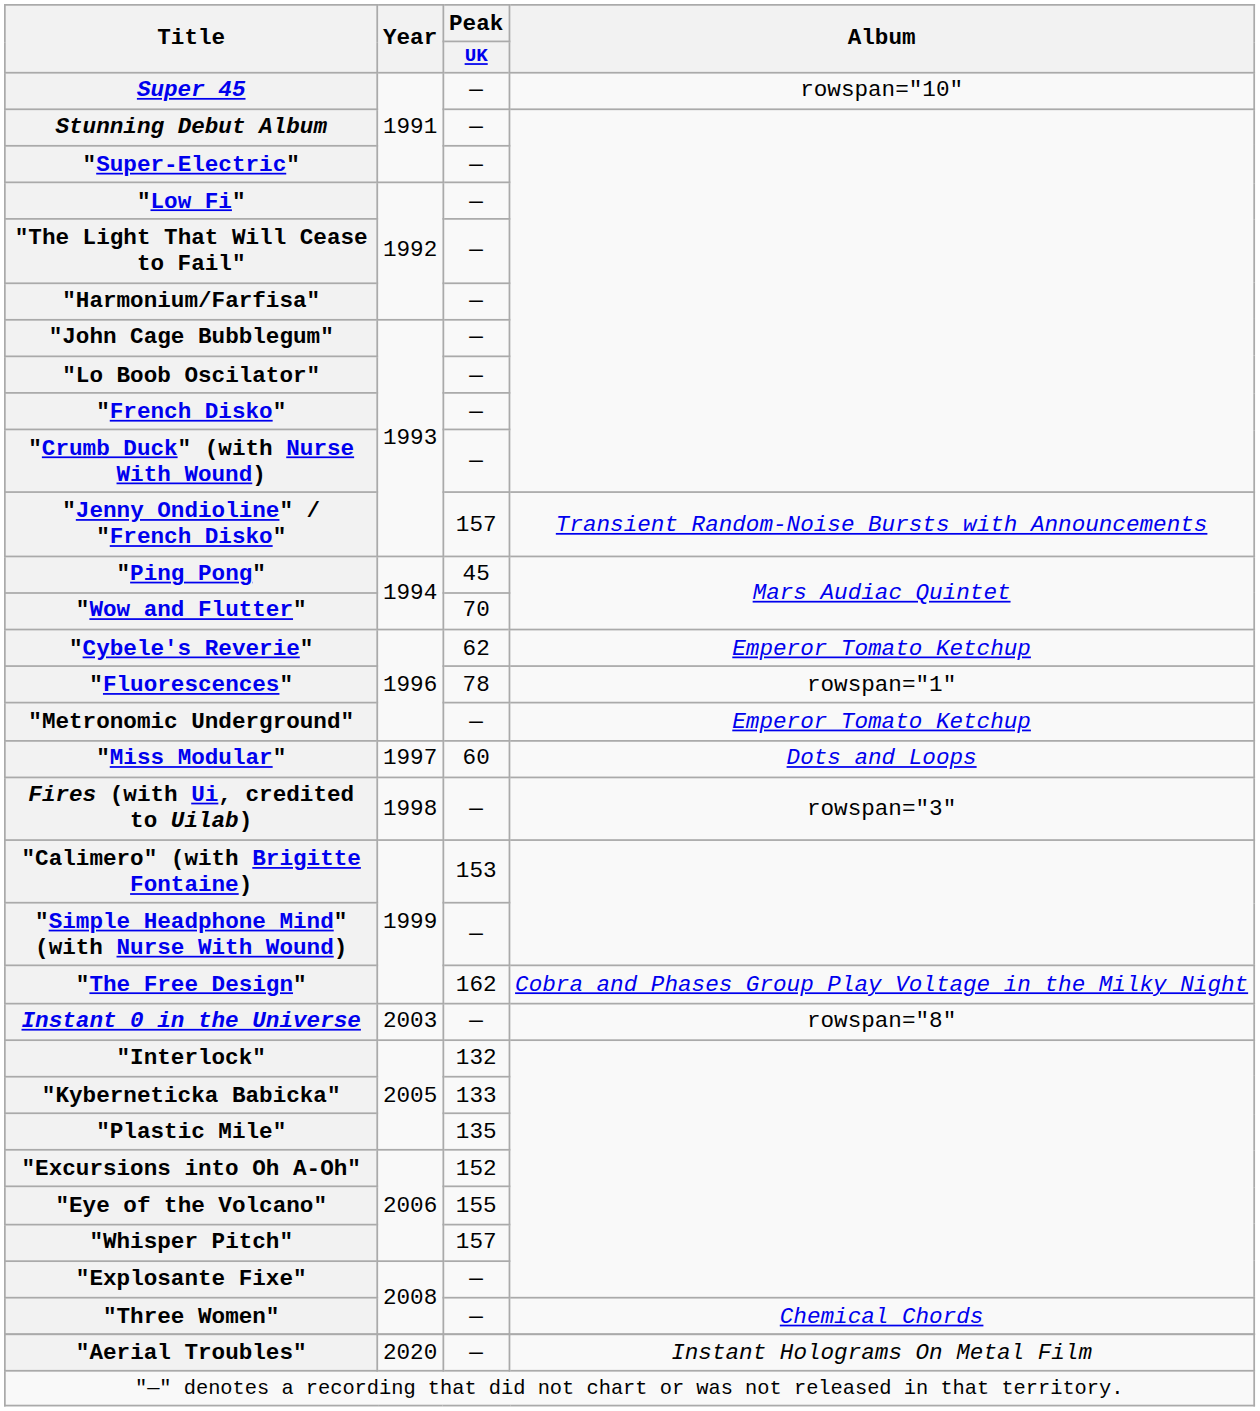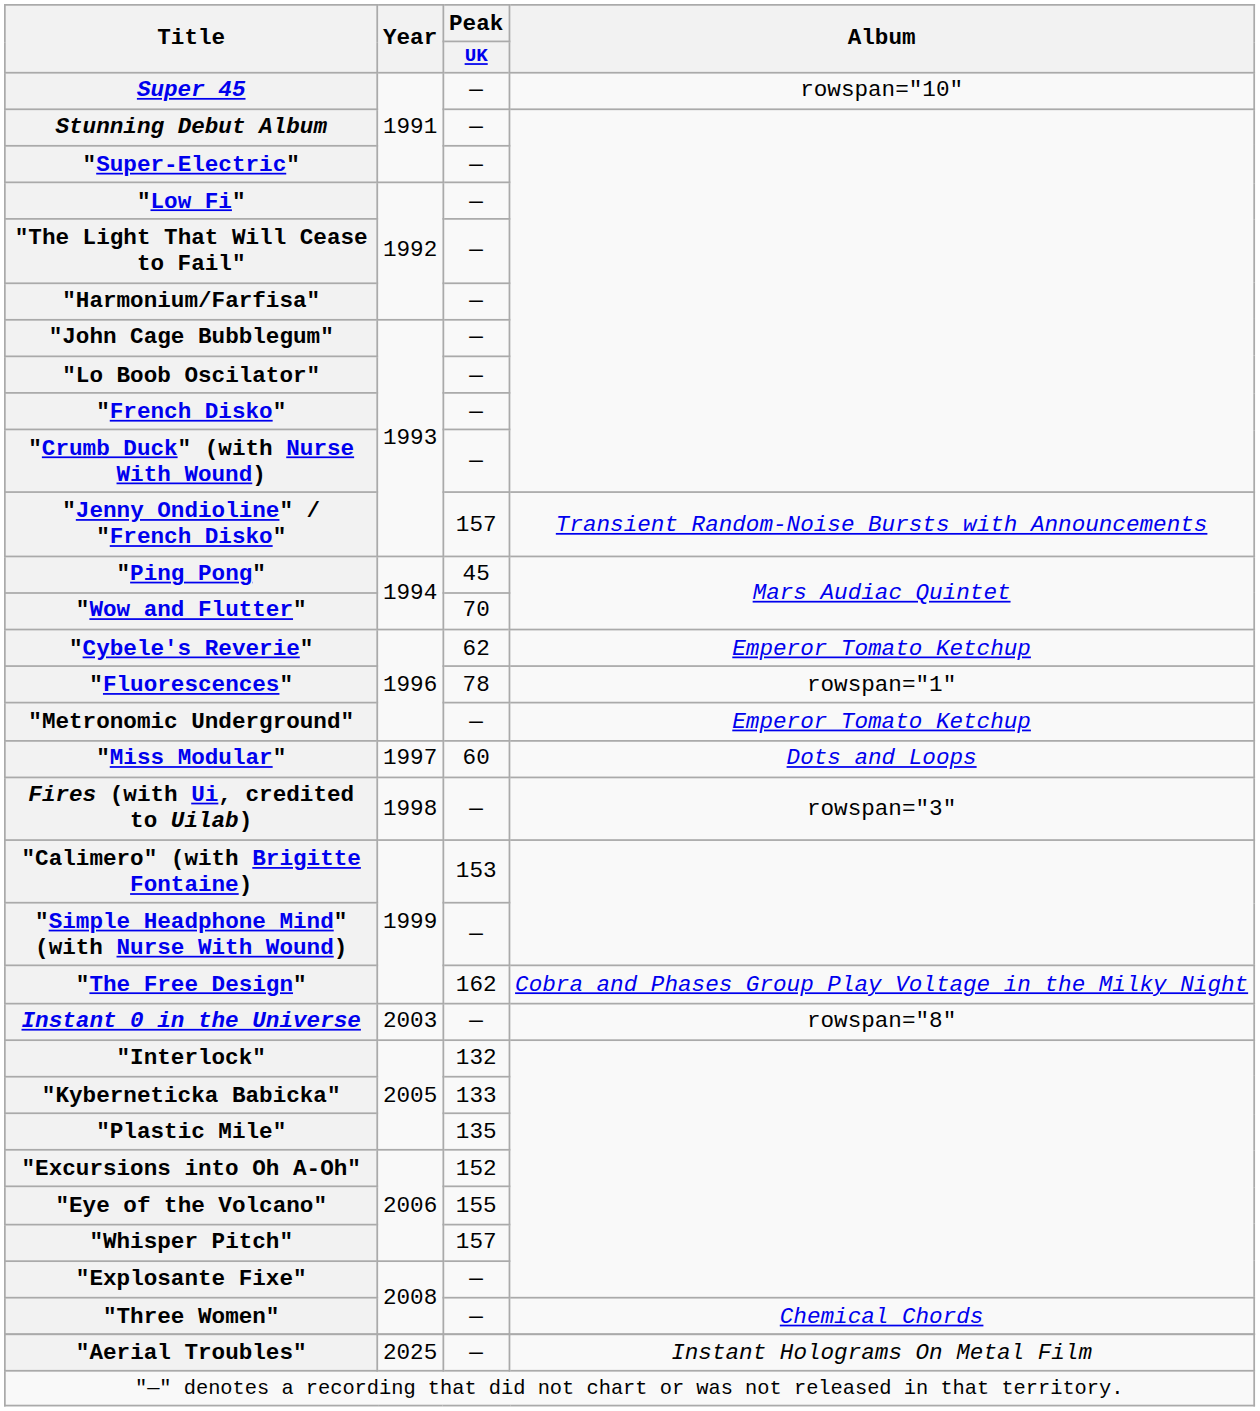"Aerial Troubles" | Year: 2020 -> 2025
